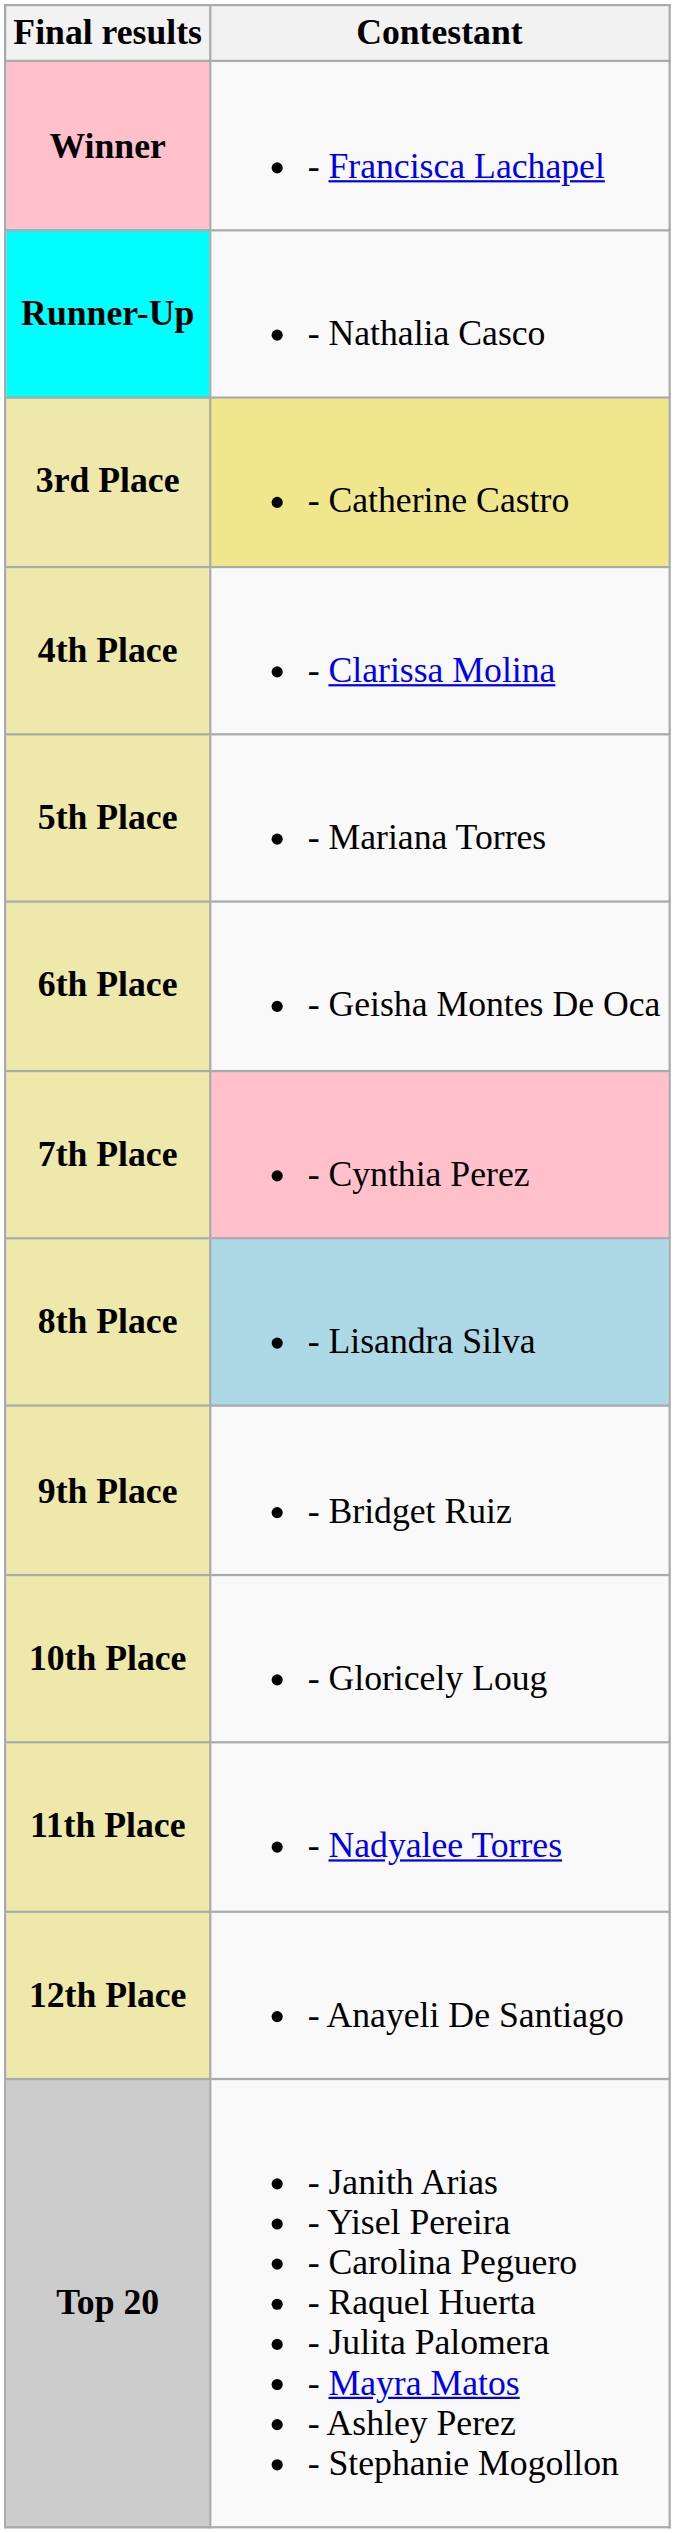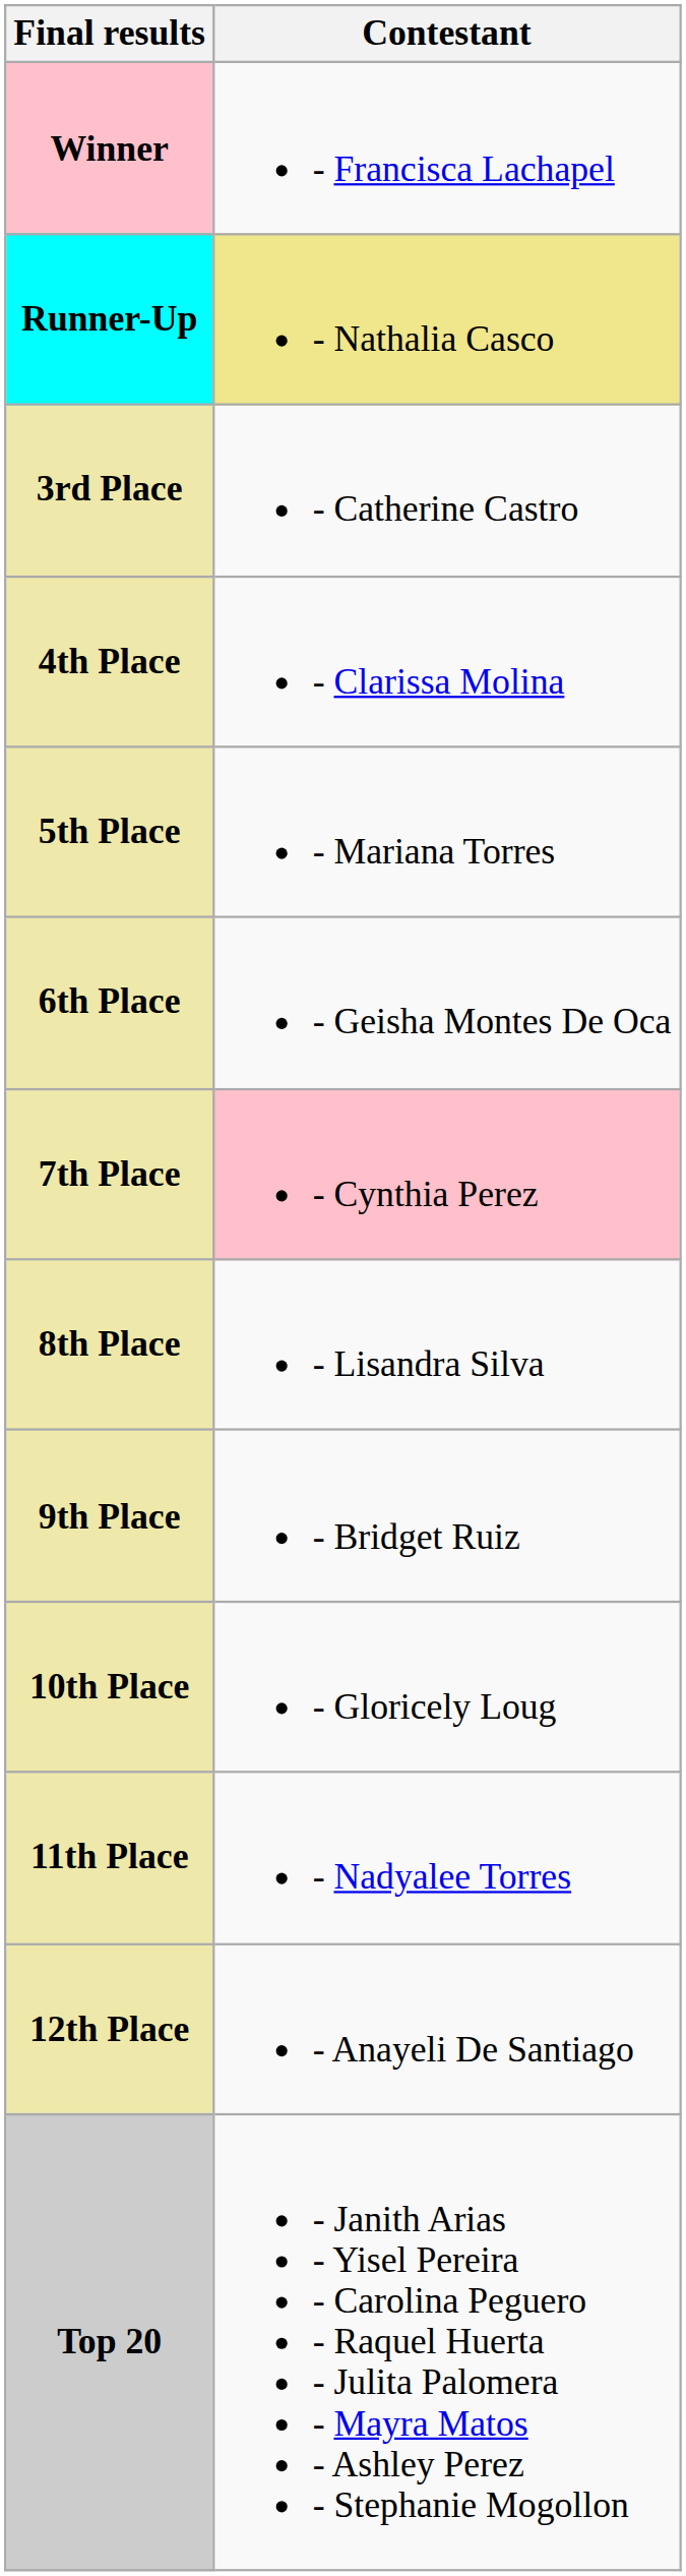Runner-Up | column 2: no background -> khaki background
3rd Place | column 2: khaki background -> no background
8th Place | column 2: lightblue background -> no background
